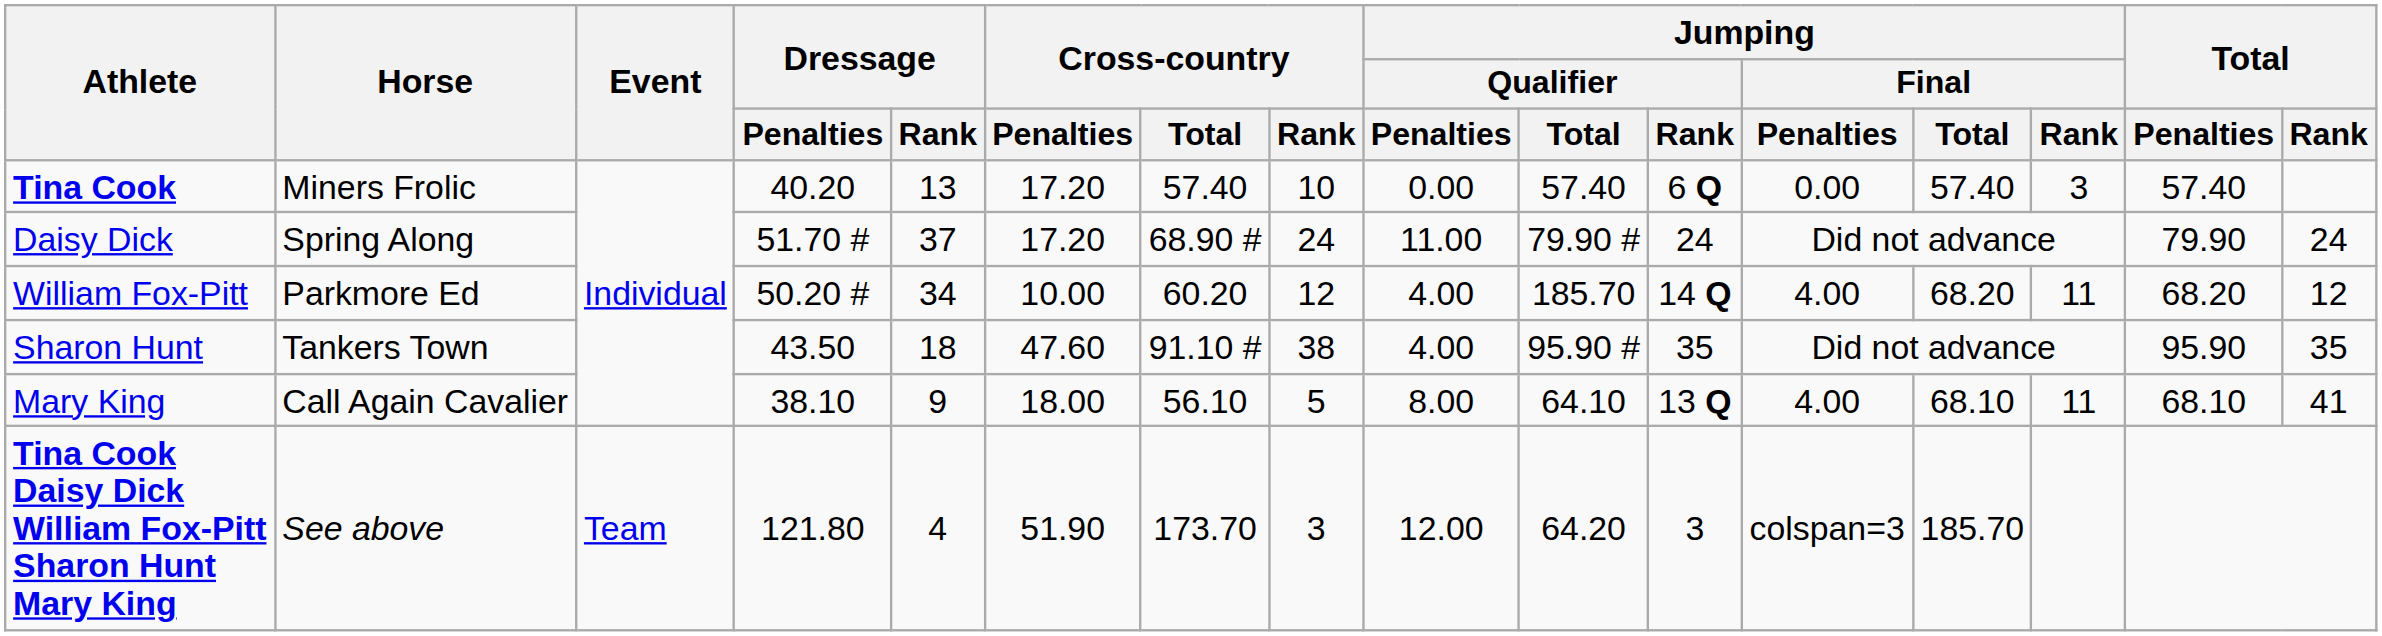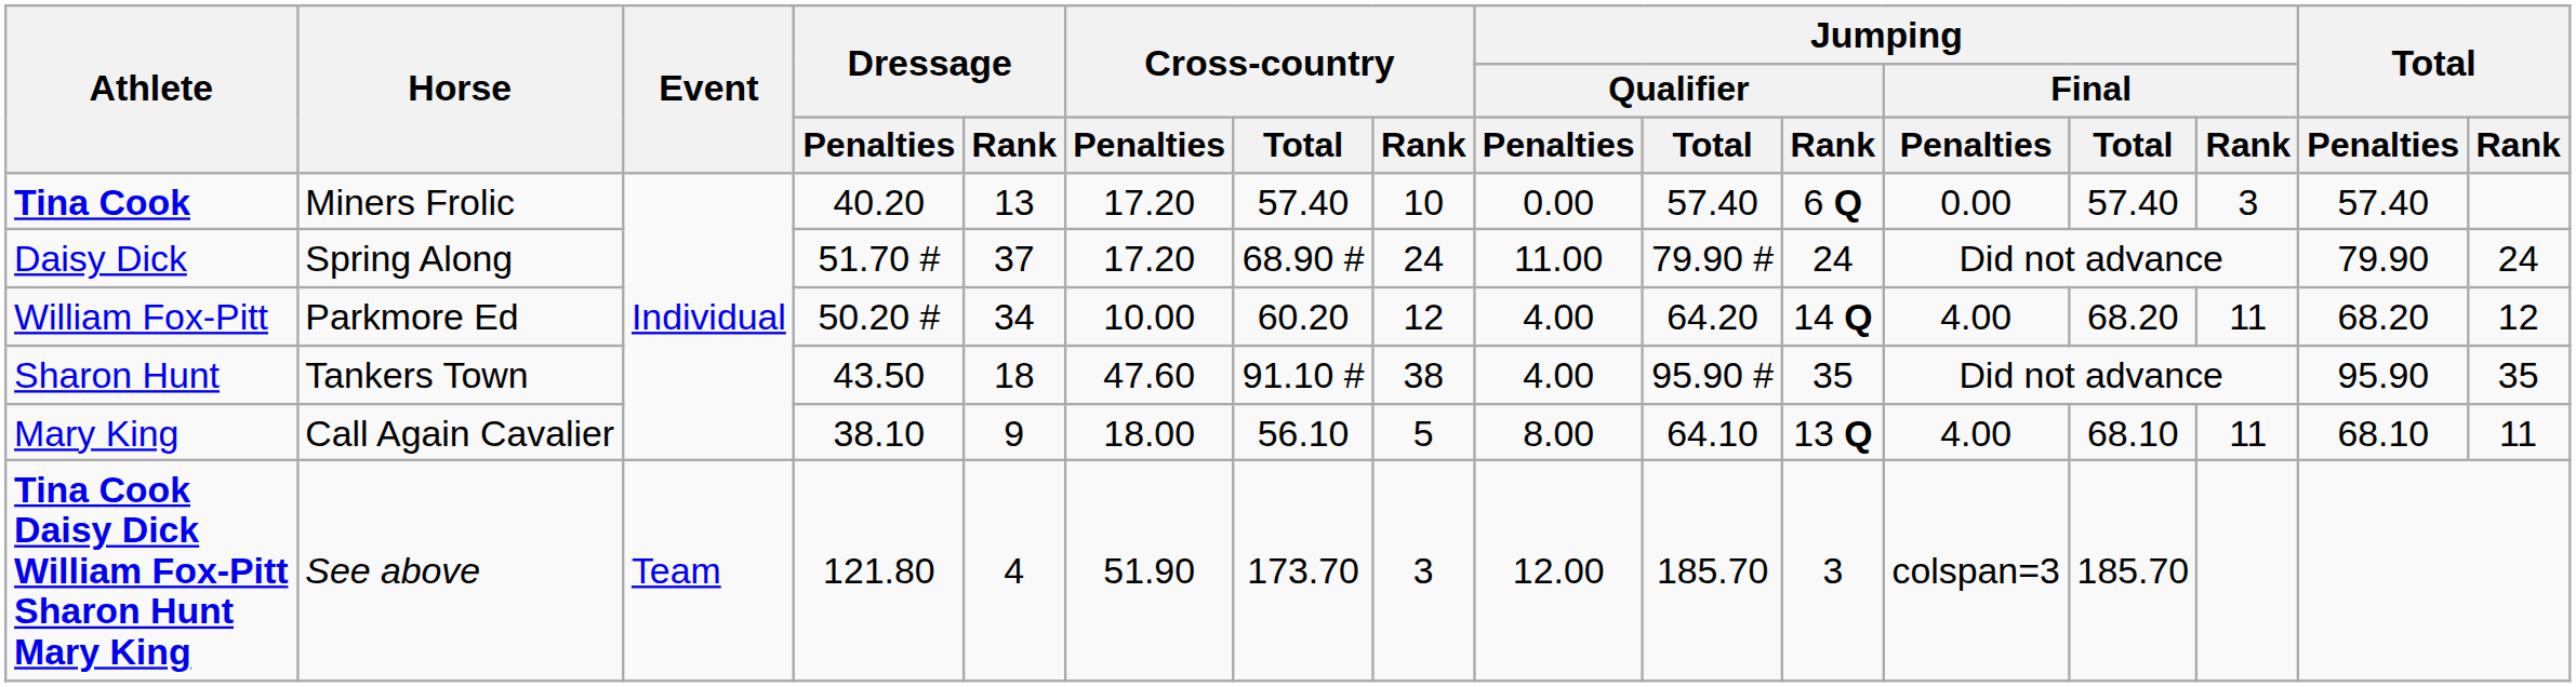William Fox-Pitt | Jumping / Qualifier / Total: 185.70 -> 64.20
Mary King | Total / Rank: 41 -> 11
Tina Cook Daisy Dick William Fox-Pitt Sharon Hunt Mary King | Jumping / Qualifier / Total: 64.20 -> 185.70
